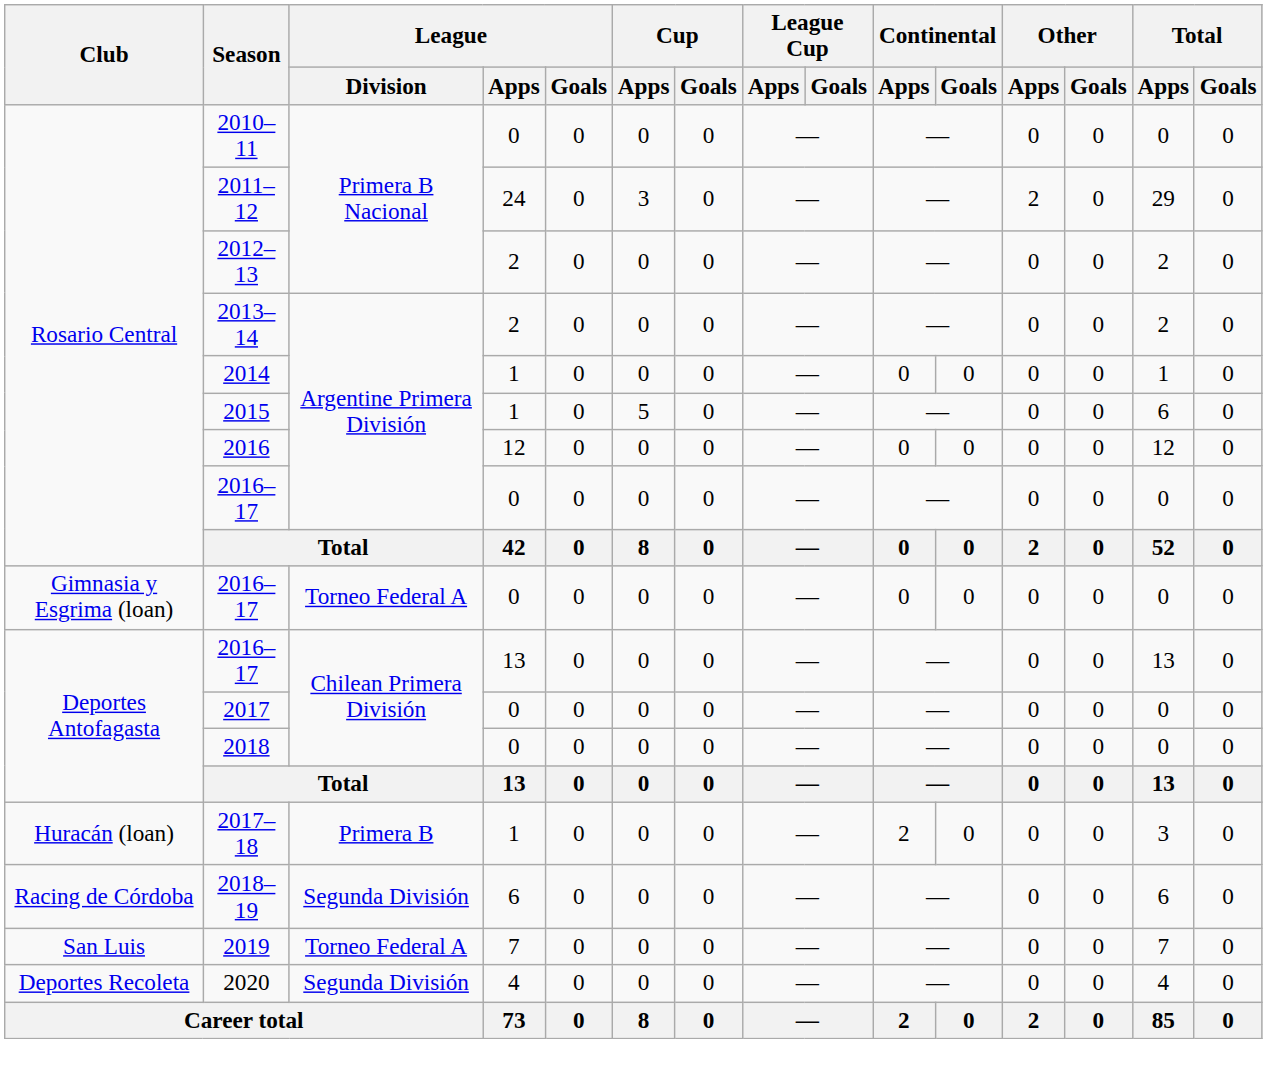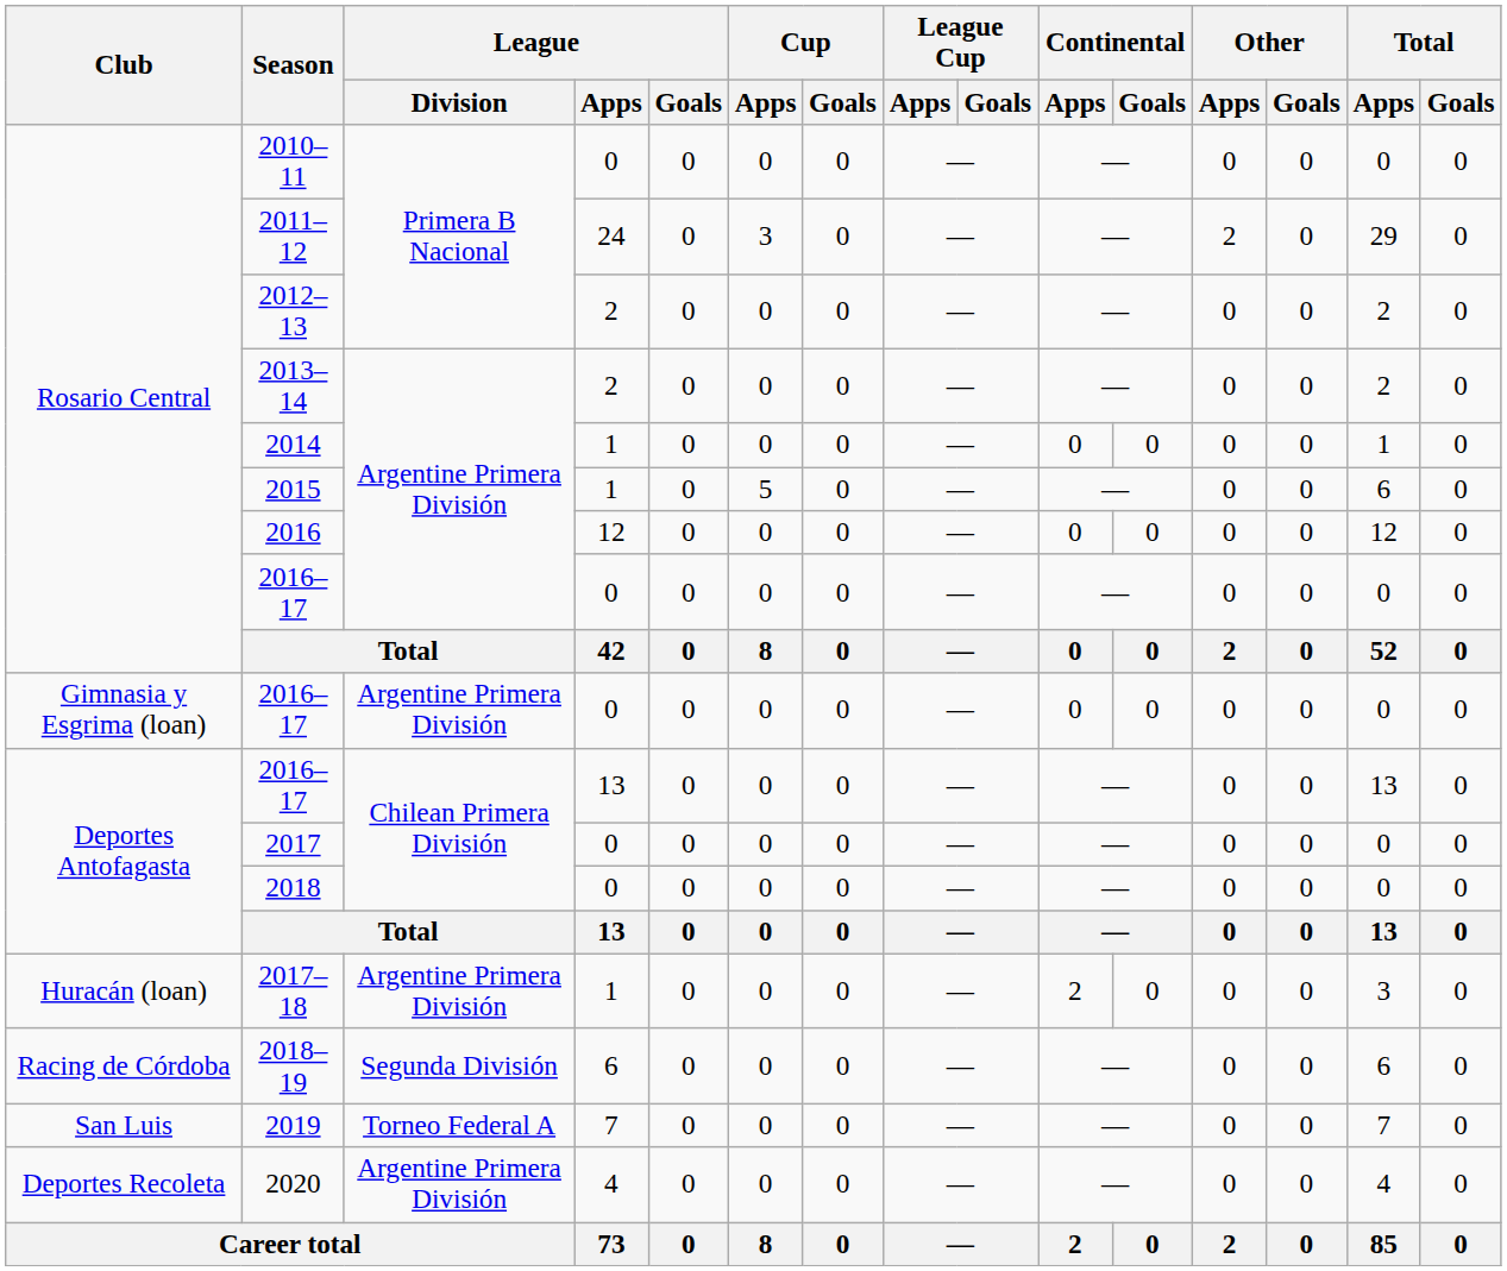Gimnasia y Esgrima (loan) / 2016–17 | League / Division: Torneo Federal A -> Argentine Primera División
2017–18 | League / Division: Primera B -> Argentine Primera División
2020 | League / Division: Segunda División -> Argentine Primera División
